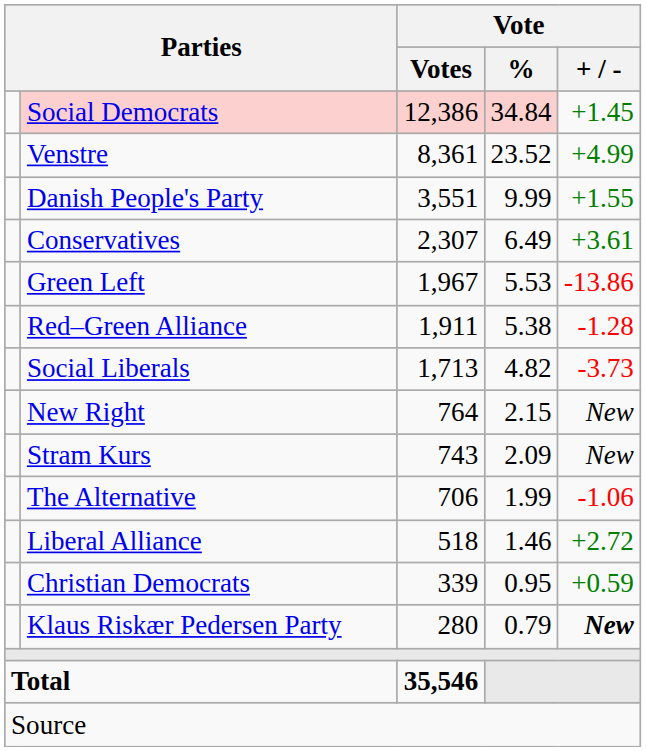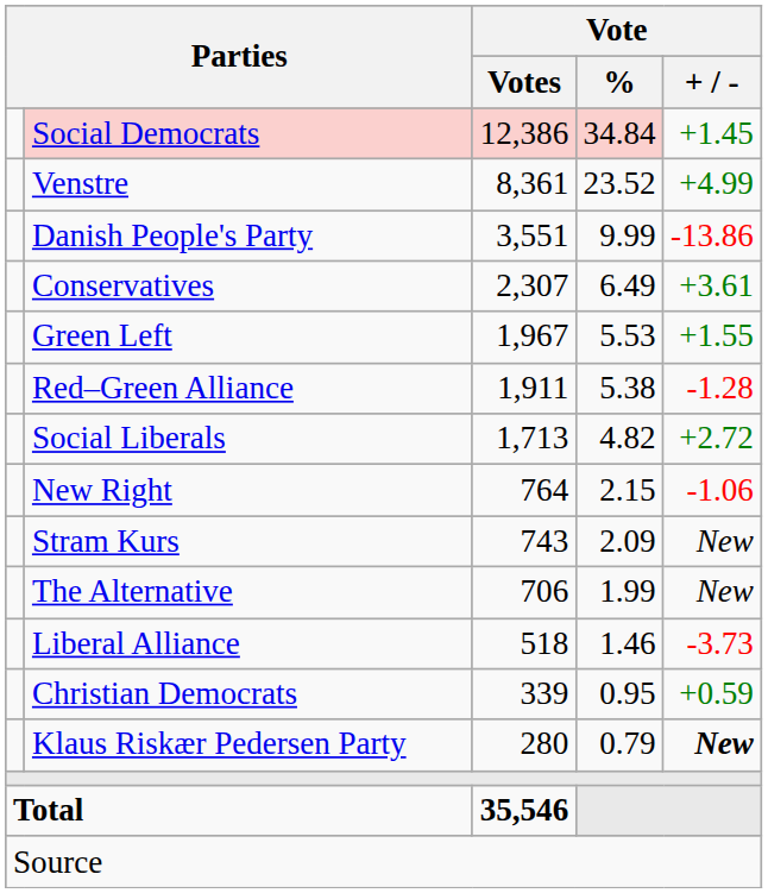Danish People's Party | Vote / + / -: +1.55 -> -13.86
Green Left | Vote / + / -: -13.86 -> +1.55
Social Liberals | Vote / + / -: -3.73 -> +2.72
New Right | Vote / + / -: New -> -1.06
The Alternative | Vote / + / -: -1.06 -> New
Liberal Alliance | Vote / + / -: +2.72 -> -3.73
